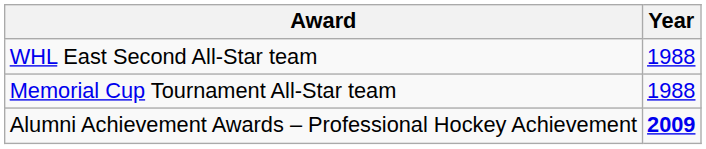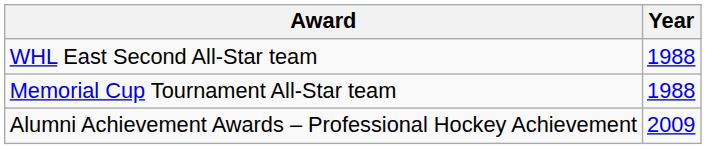Alumni Achievement Awards – Professional Hockey Achievement | Year: bold -> normal
